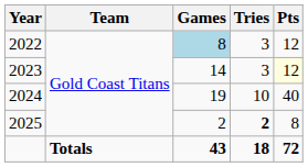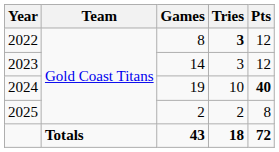2022 | Games: lightblue background -> no background
2022 | Tries: normal -> bold
2023 | Pts: lightyellow background -> no background
2024 | Pts: normal -> bold
2025 | Tries: bold -> normal
